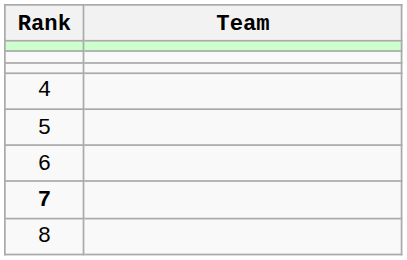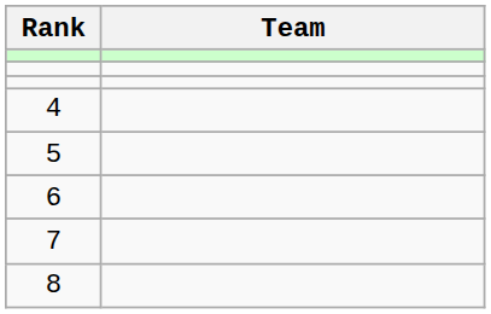row 8 | Rank: bold -> normal
